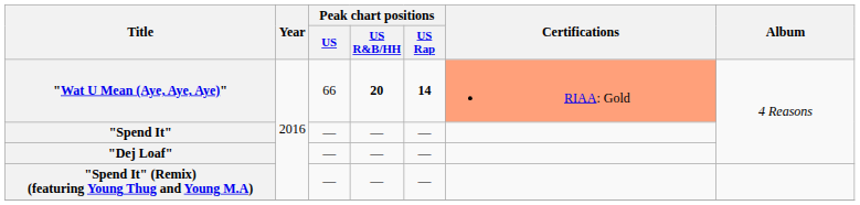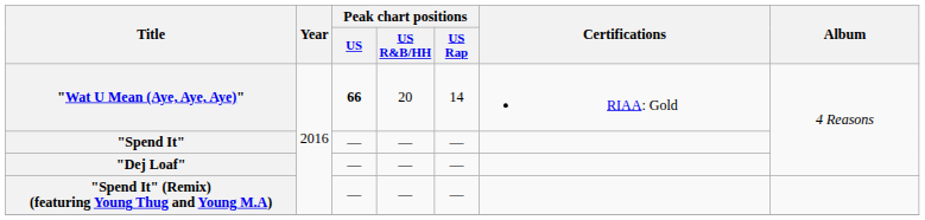"Wat U Mean (Aye, Aye, Aye)" | Peak chart positions / US: normal -> bold
"Wat U Mean (Aye, Aye, Aye)" | Peak chart positions / US R&B/HH: bold -> normal
"Wat U Mean (Aye, Aye, Aye)" | Peak chart positions / US Rap: bold -> normal
"Wat U Mean (Aye, Aye, Aye)" | Certifications: lightsalmon background -> no background
